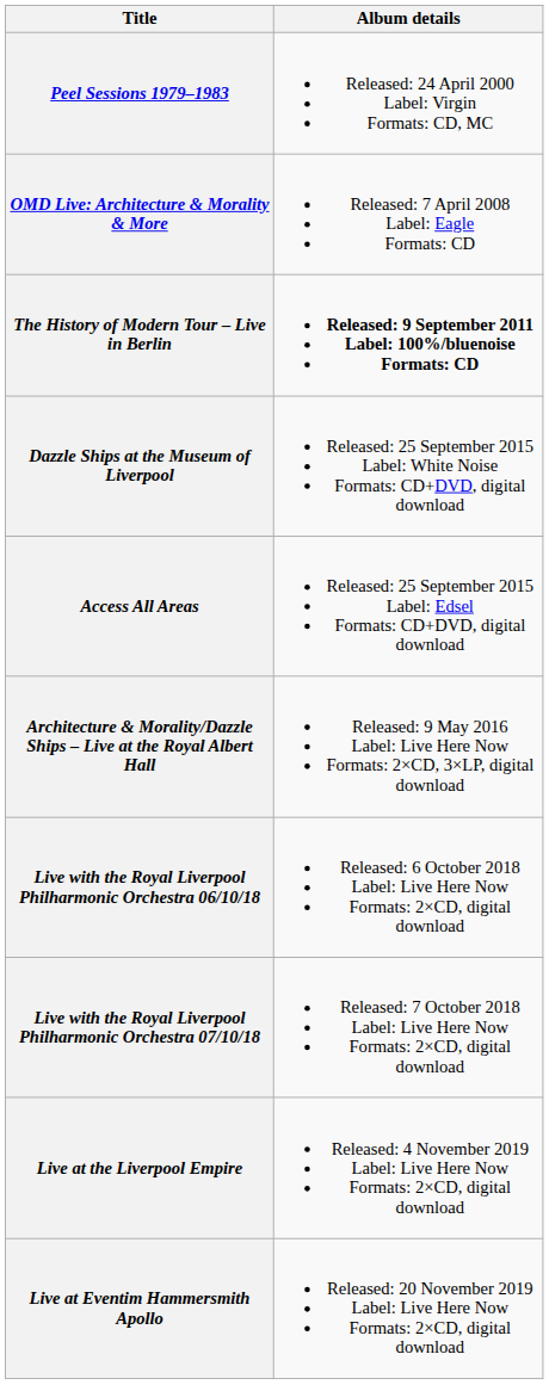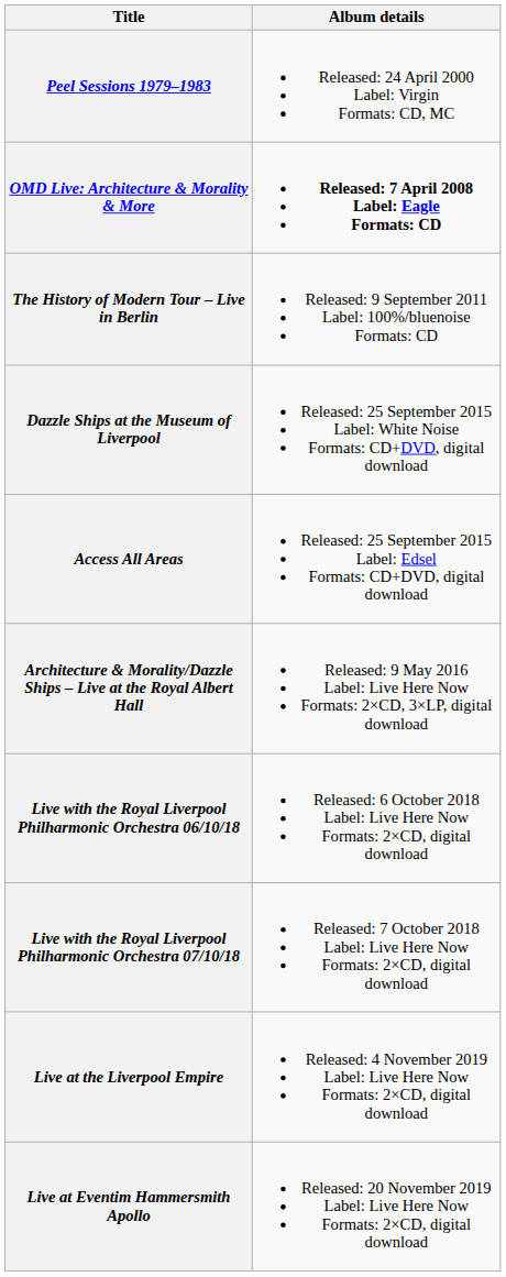OMD Live: Architecture & Morality & More | Album details: normal -> bold
The History of Modern Tour – Live in Berlin | Album details: bold -> normal
